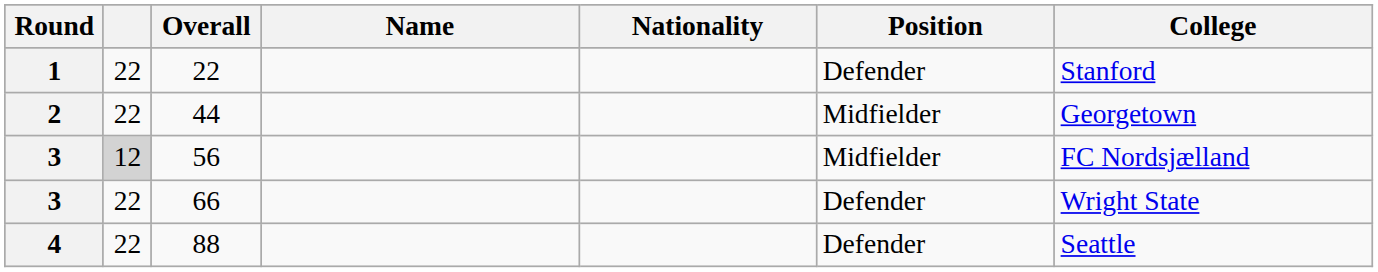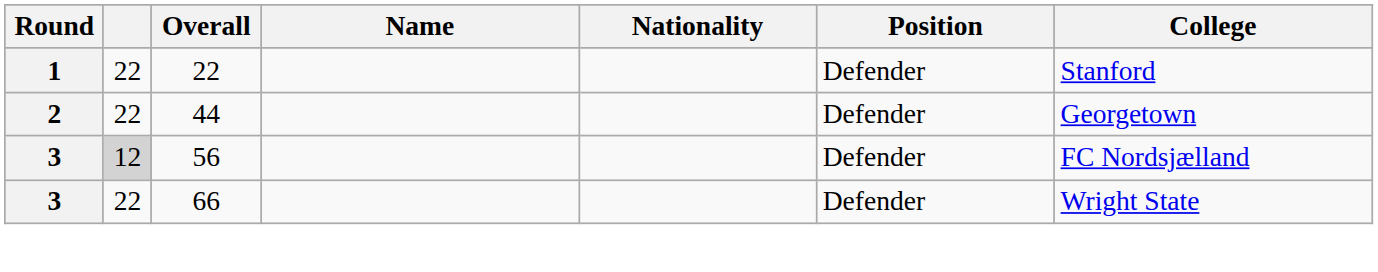44 | Position: Midfielder -> Defender
56 | Position: Midfielder -> Defender
- row: 4 | 22 | 88 | Defender | Seattle
